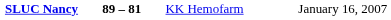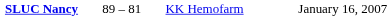SLUC Nancy | column 2: bold -> normal
